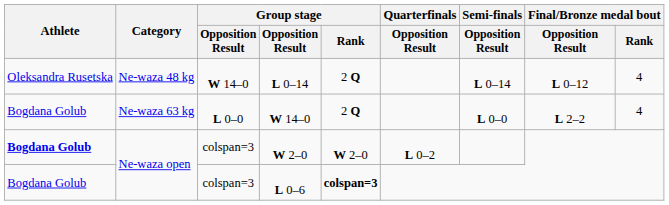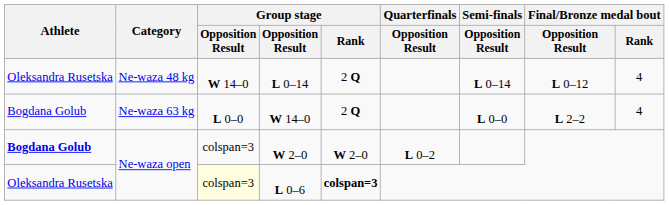L 0–6 | Athlete: Bogdana Golub -> Oleksandra Rusetska
L 0–6 | column 3: no background -> lightyellow background
